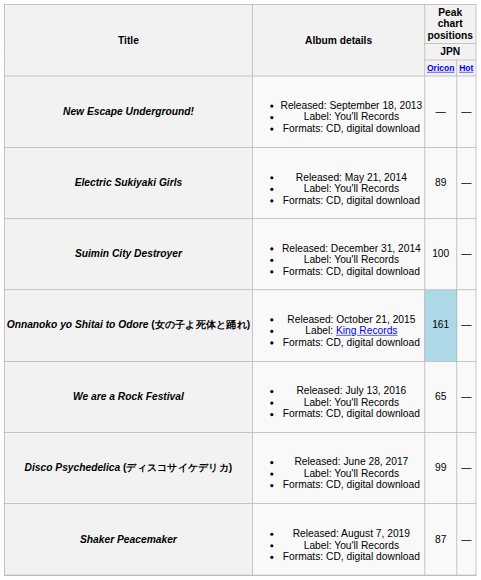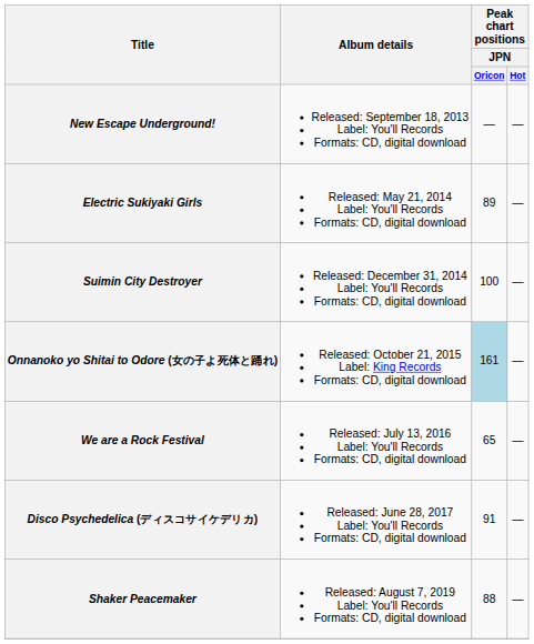Disco Psychedelica (ディスコサイケデリカ) | Peak chart positions / JPN / Oricon: 99 -> 91
Shaker Peacemaker | Peak chart positions / JPN / Oricon: 87 -> 88
